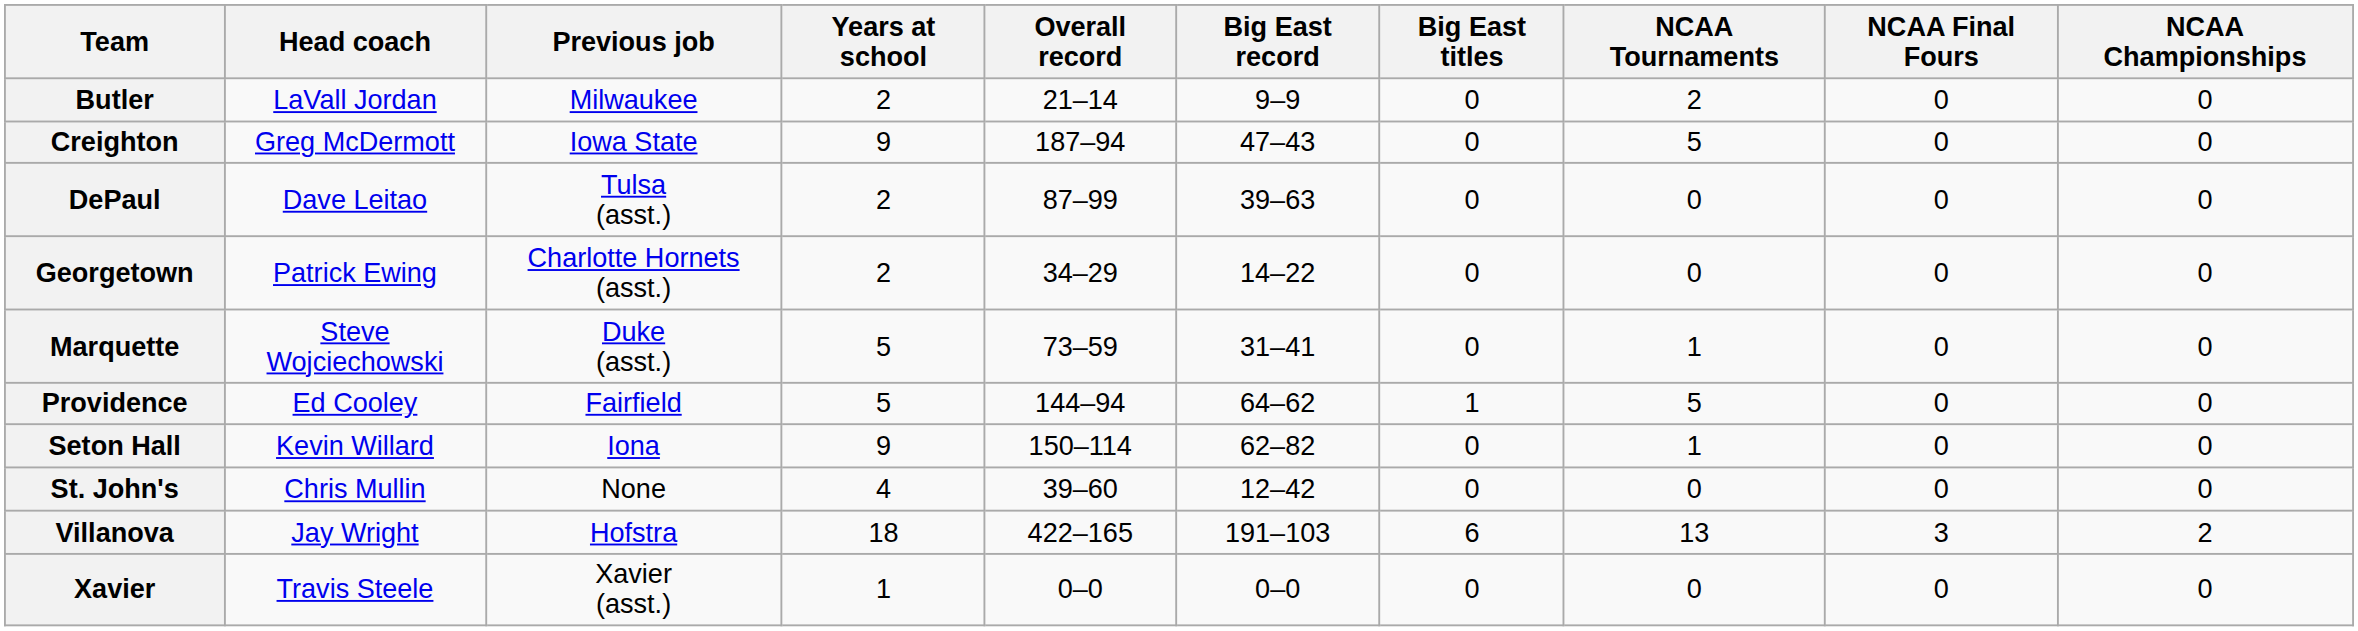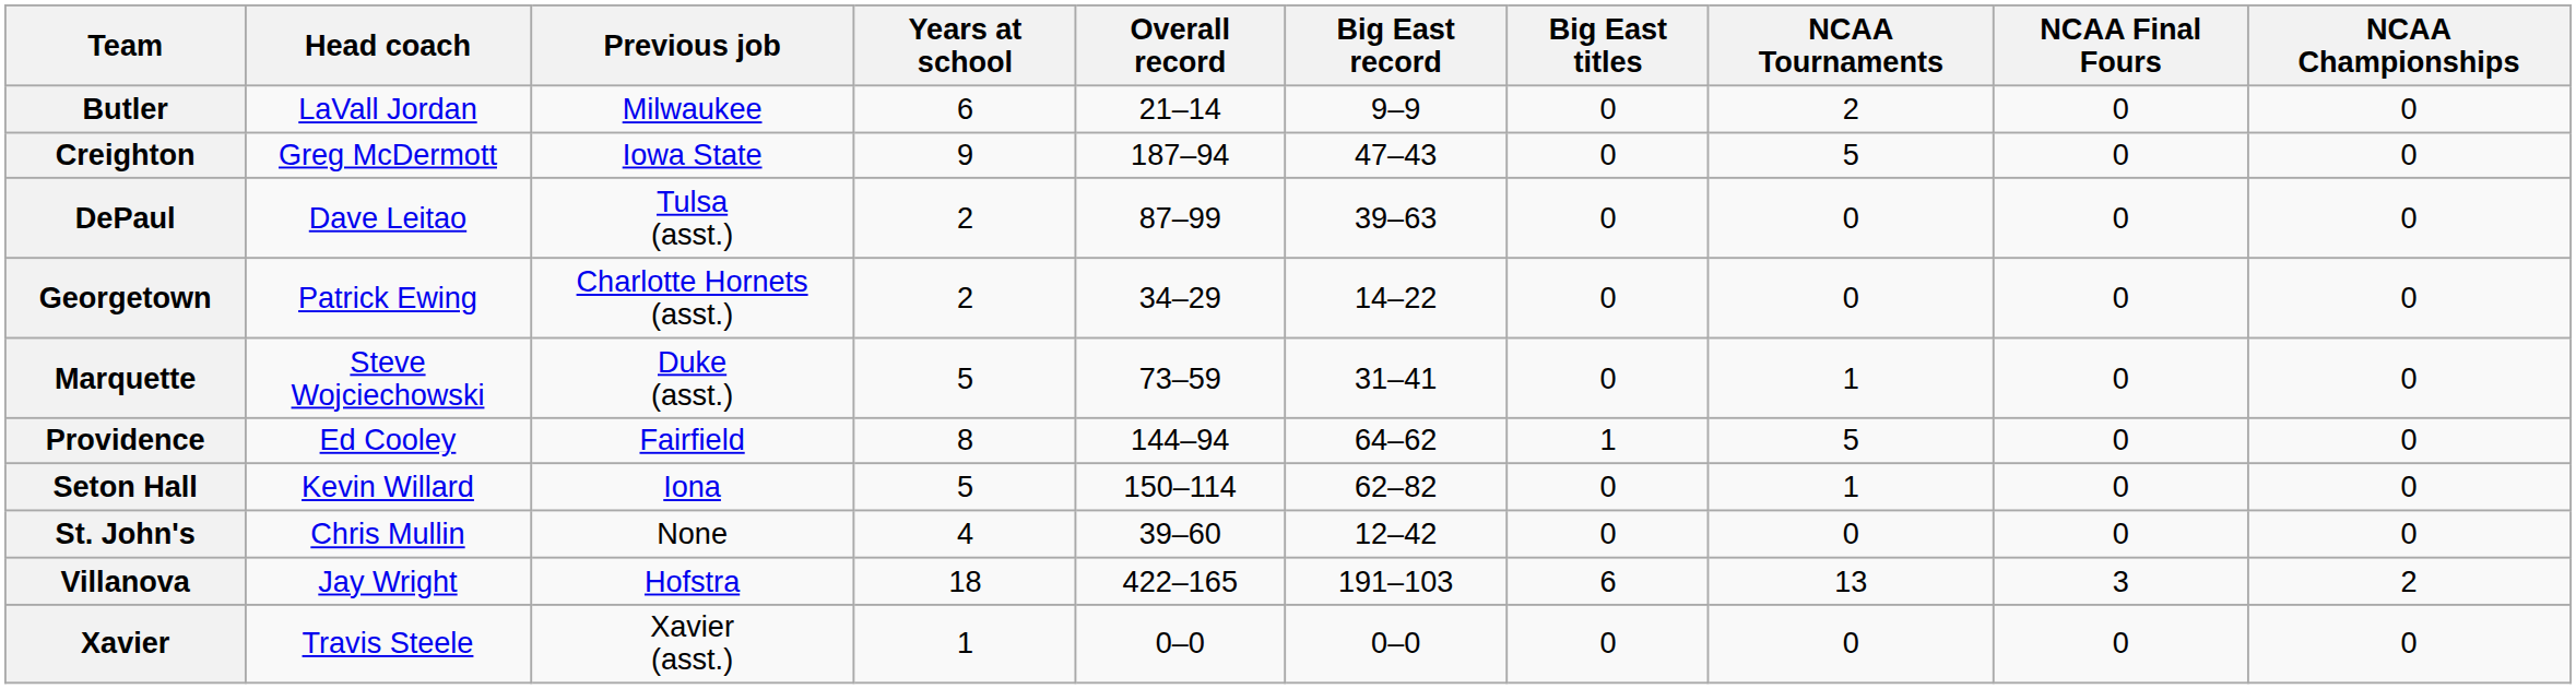Butler | Years at school: 2 -> 6
Providence | Years at school: 5 -> 8
Seton Hall | Years at school: 9 -> 5
